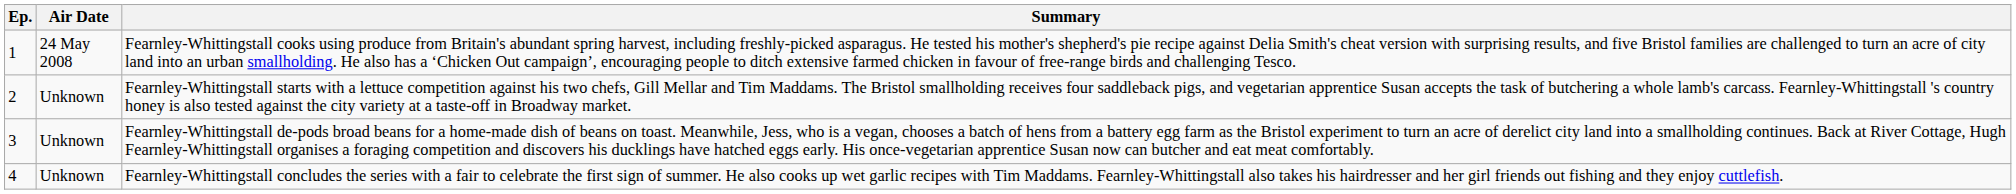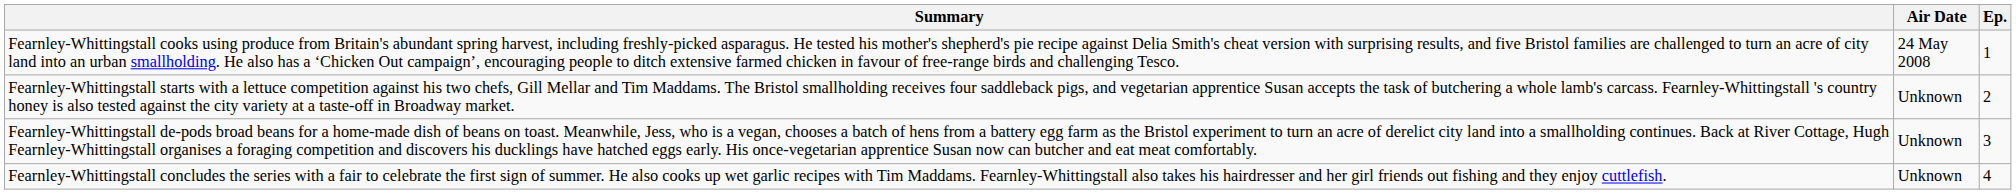columns swapped: Ep. <-> Summary
